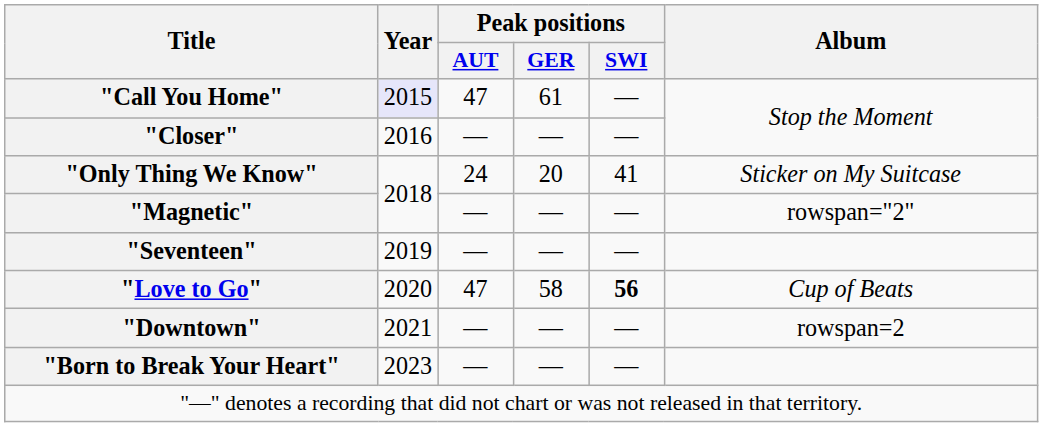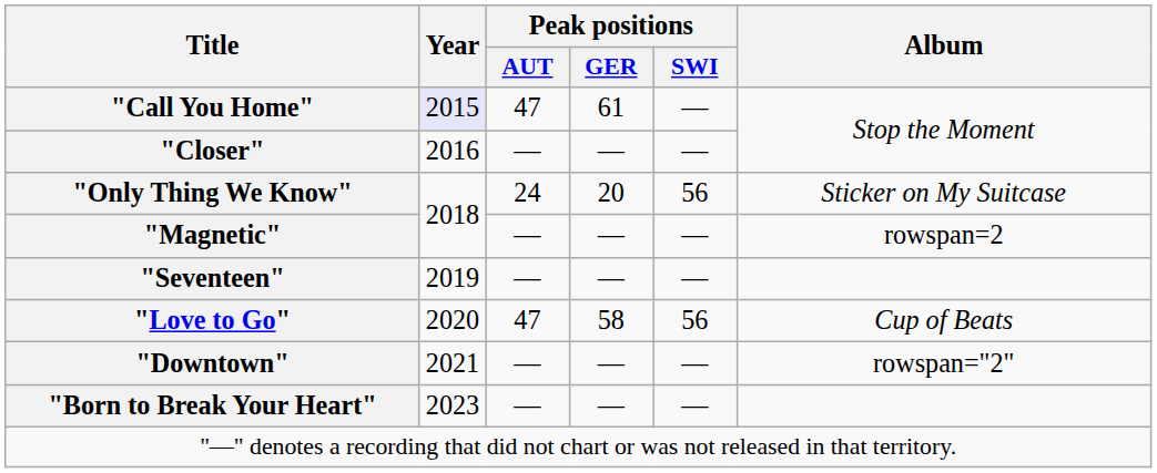"Only Thing We Know" | Peak positions / SWI: 41 -> 56
"Magnetic" | Album: rowspan="2" -> rowspan=2
"Love to Go" | Peak positions / SWI: bold -> normal
"Downtown" | Album: rowspan=2 -> rowspan="2"
